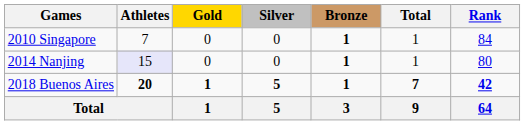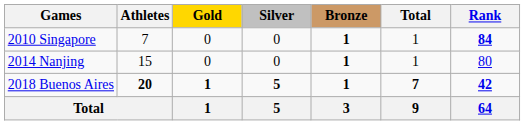2010 Singapore | Rank: normal -> bold
2014 Nanjing | Athletes: lavender background -> no background
